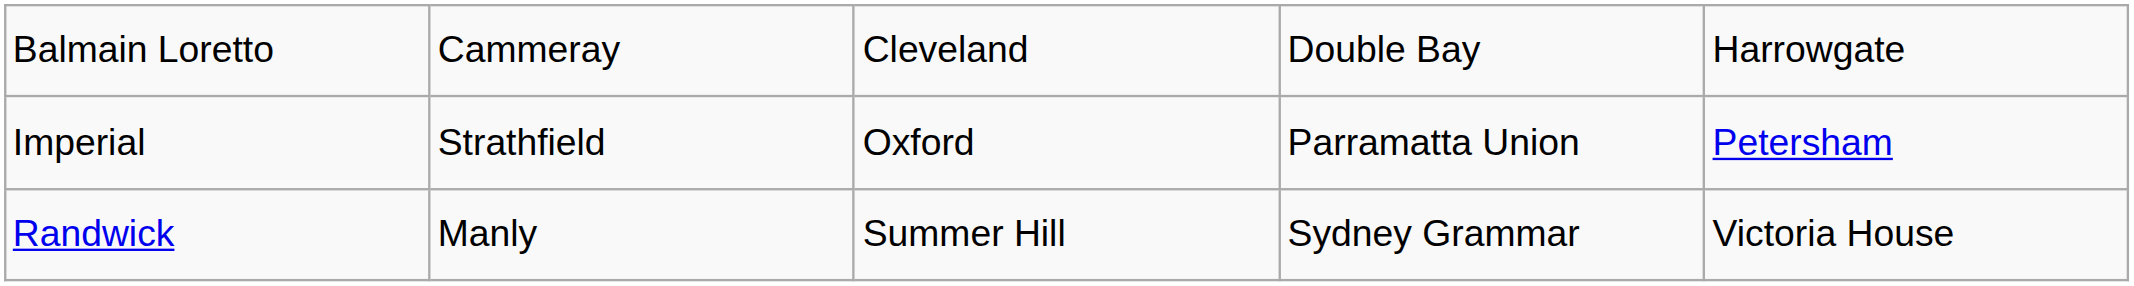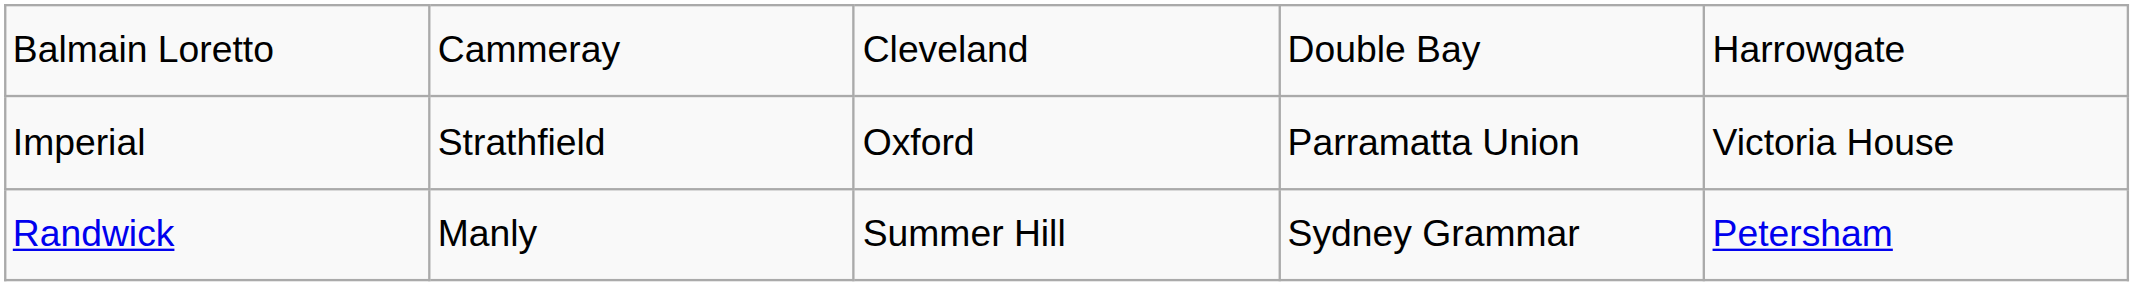Imperial | column 5: Petersham -> Victoria House
Randwick | column 5: Victoria House -> Petersham
